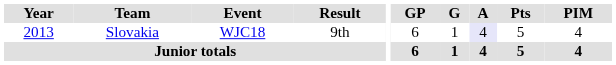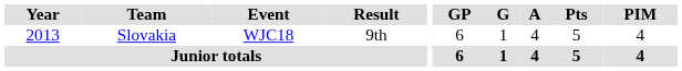Slovakia | A: lavender background -> no background
